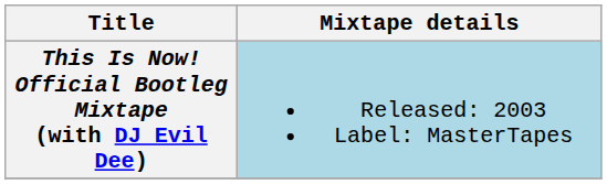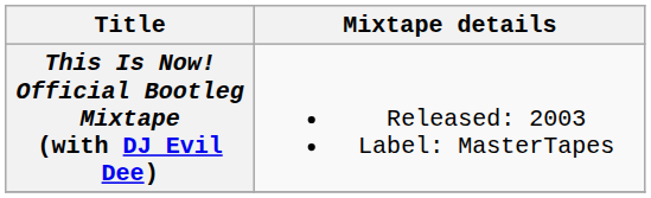This Is Now! Official Bootleg Mixtape (with DJ Evil Dee) | Mixtape details: lightblue background -> no background
